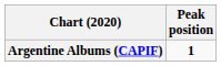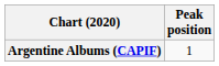Argentine Albums (CAPIF) | Peak position: bold -> normal
